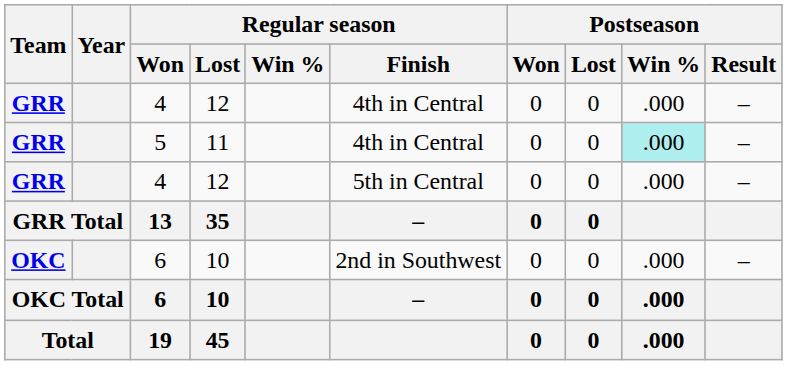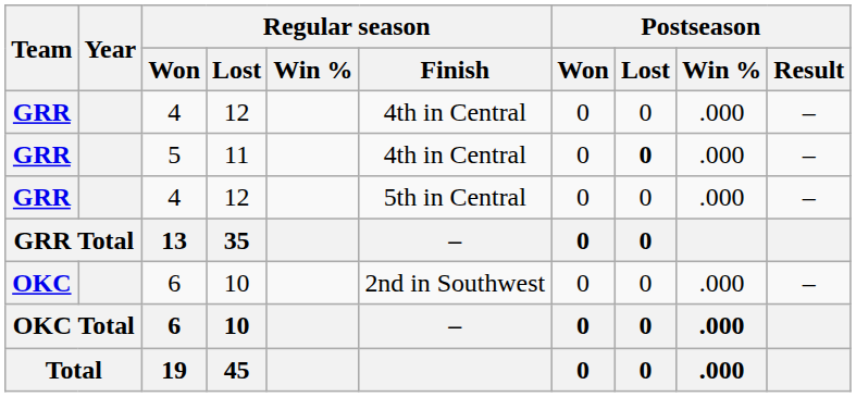5 | Postseason / Lost: normal -> bold
5 | Postseason / Win %: paleturquoise background -> no background
